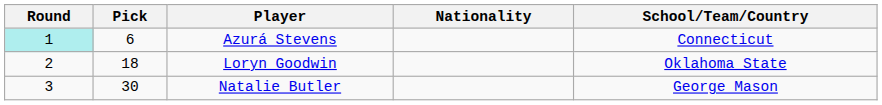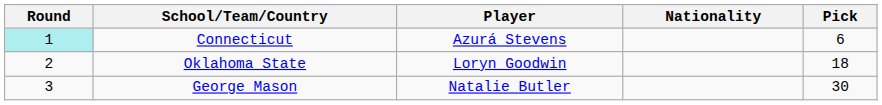columns swapped: Pick <-> School/Team/Country
